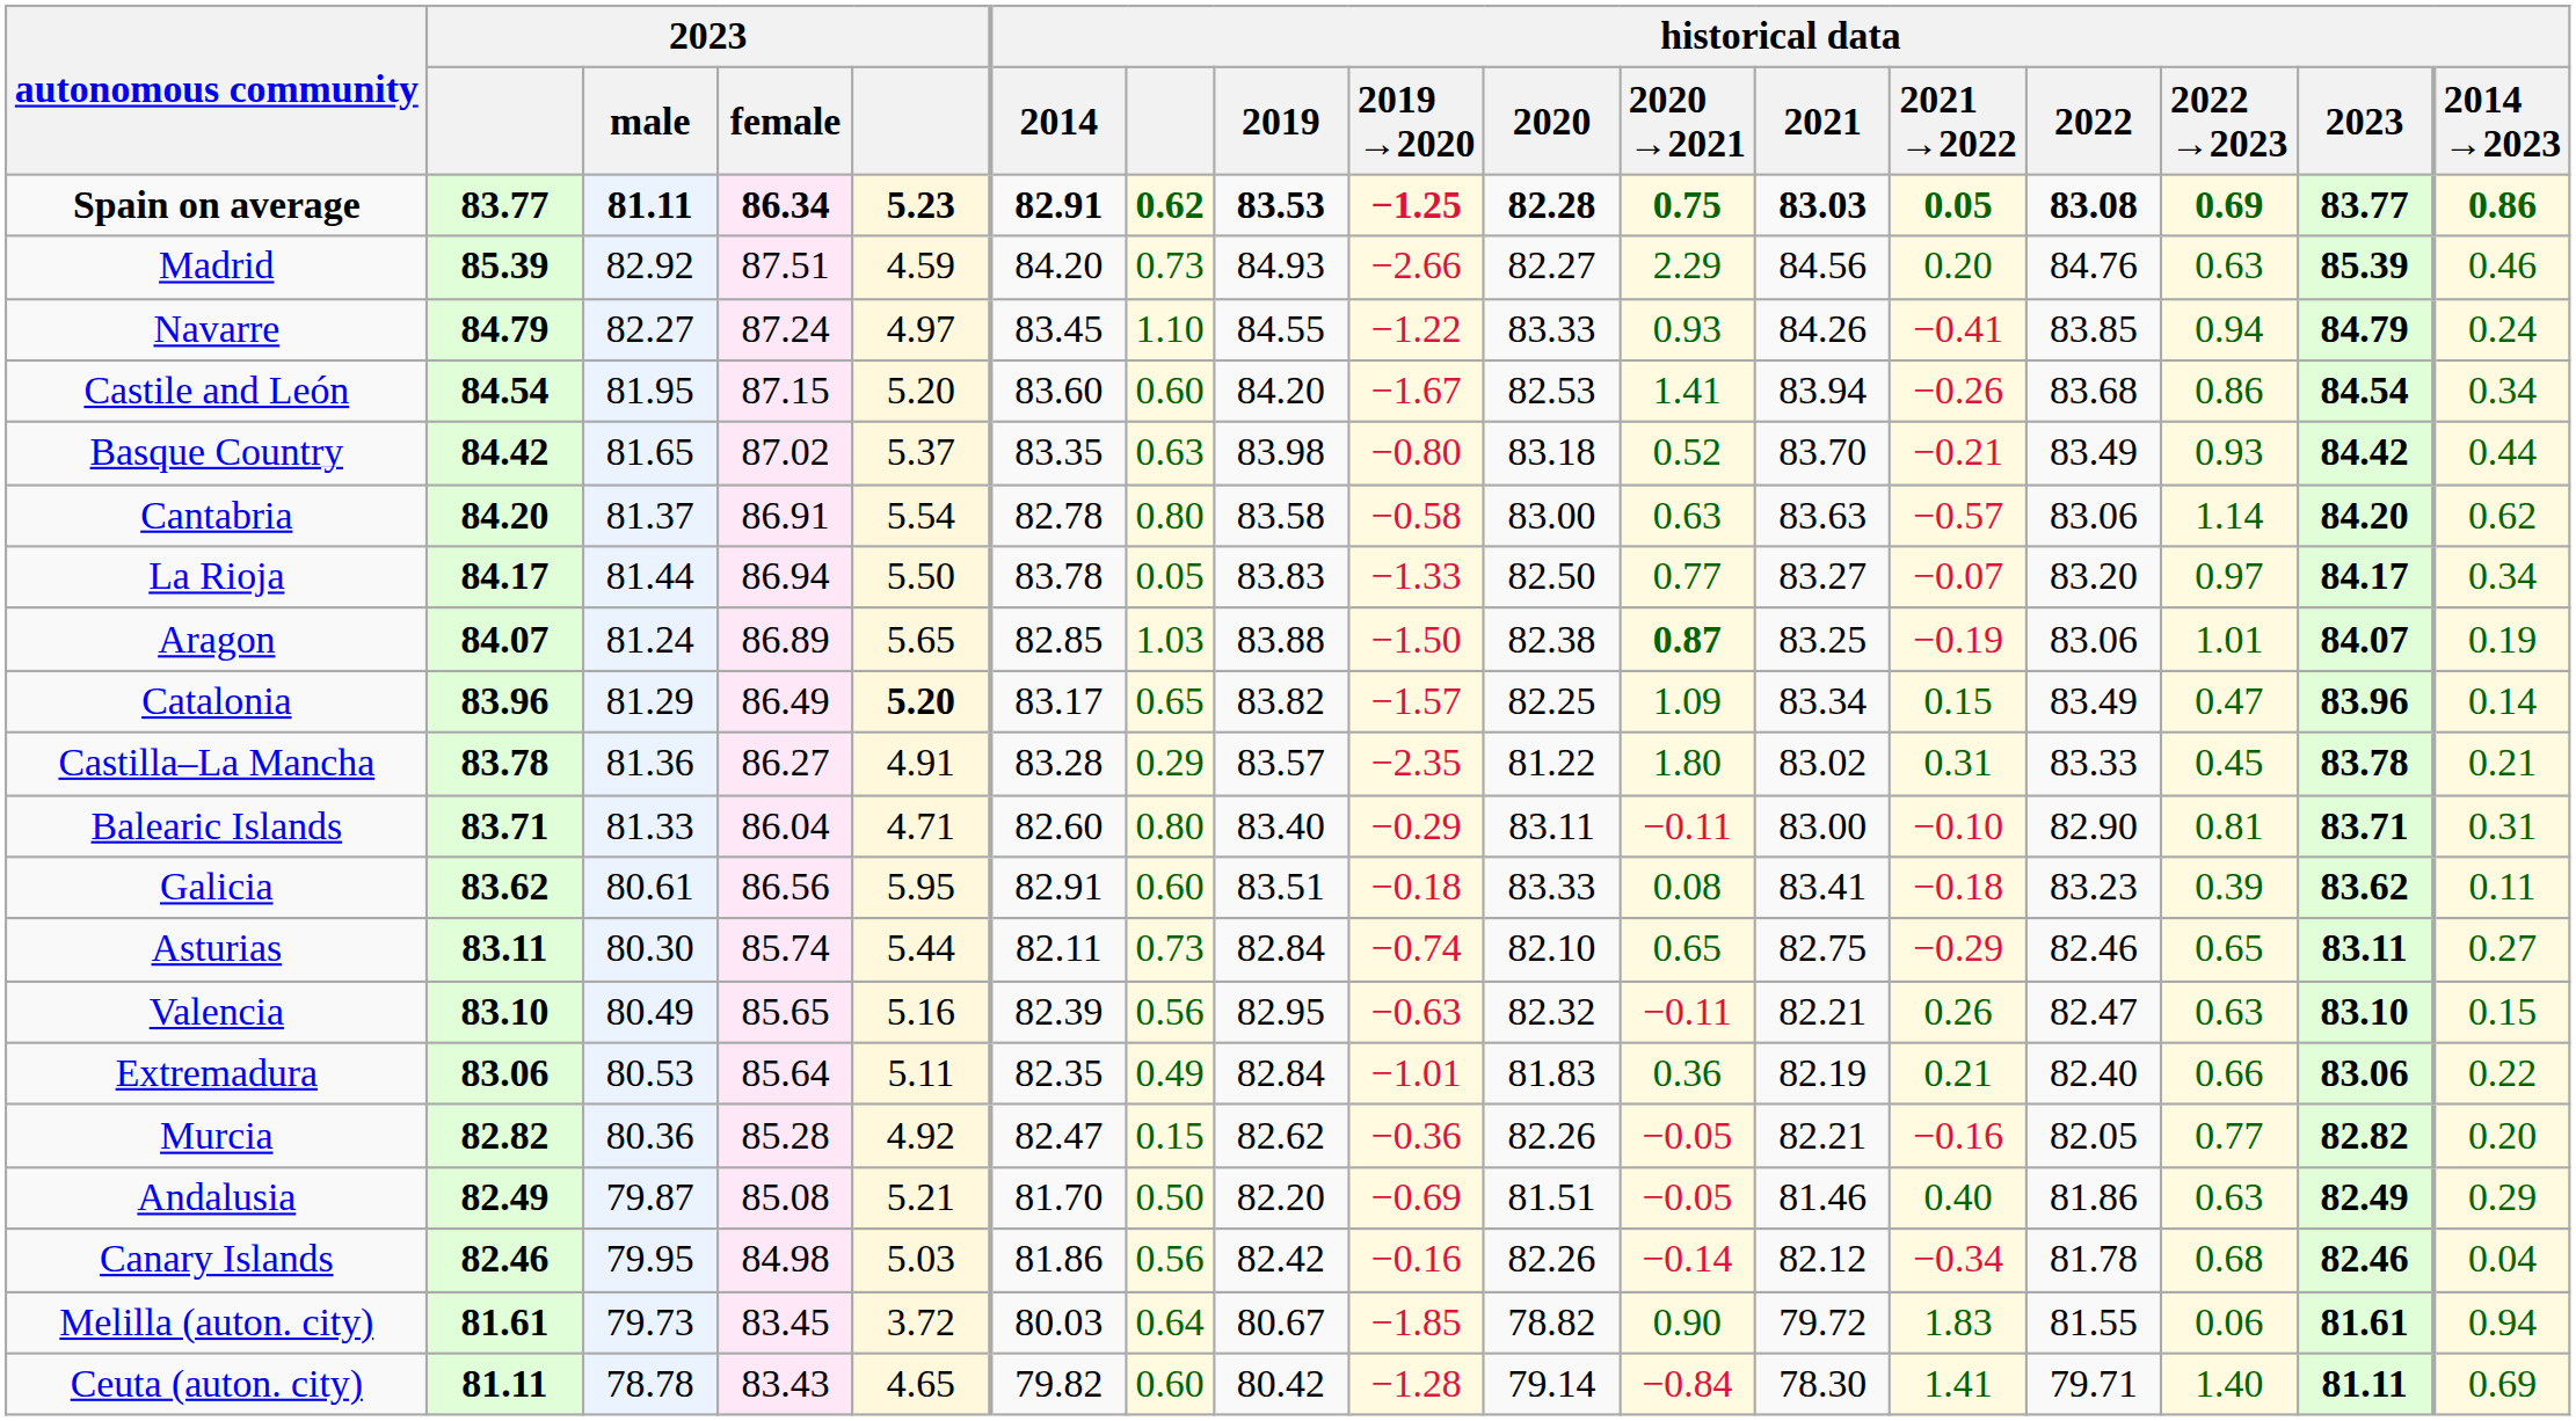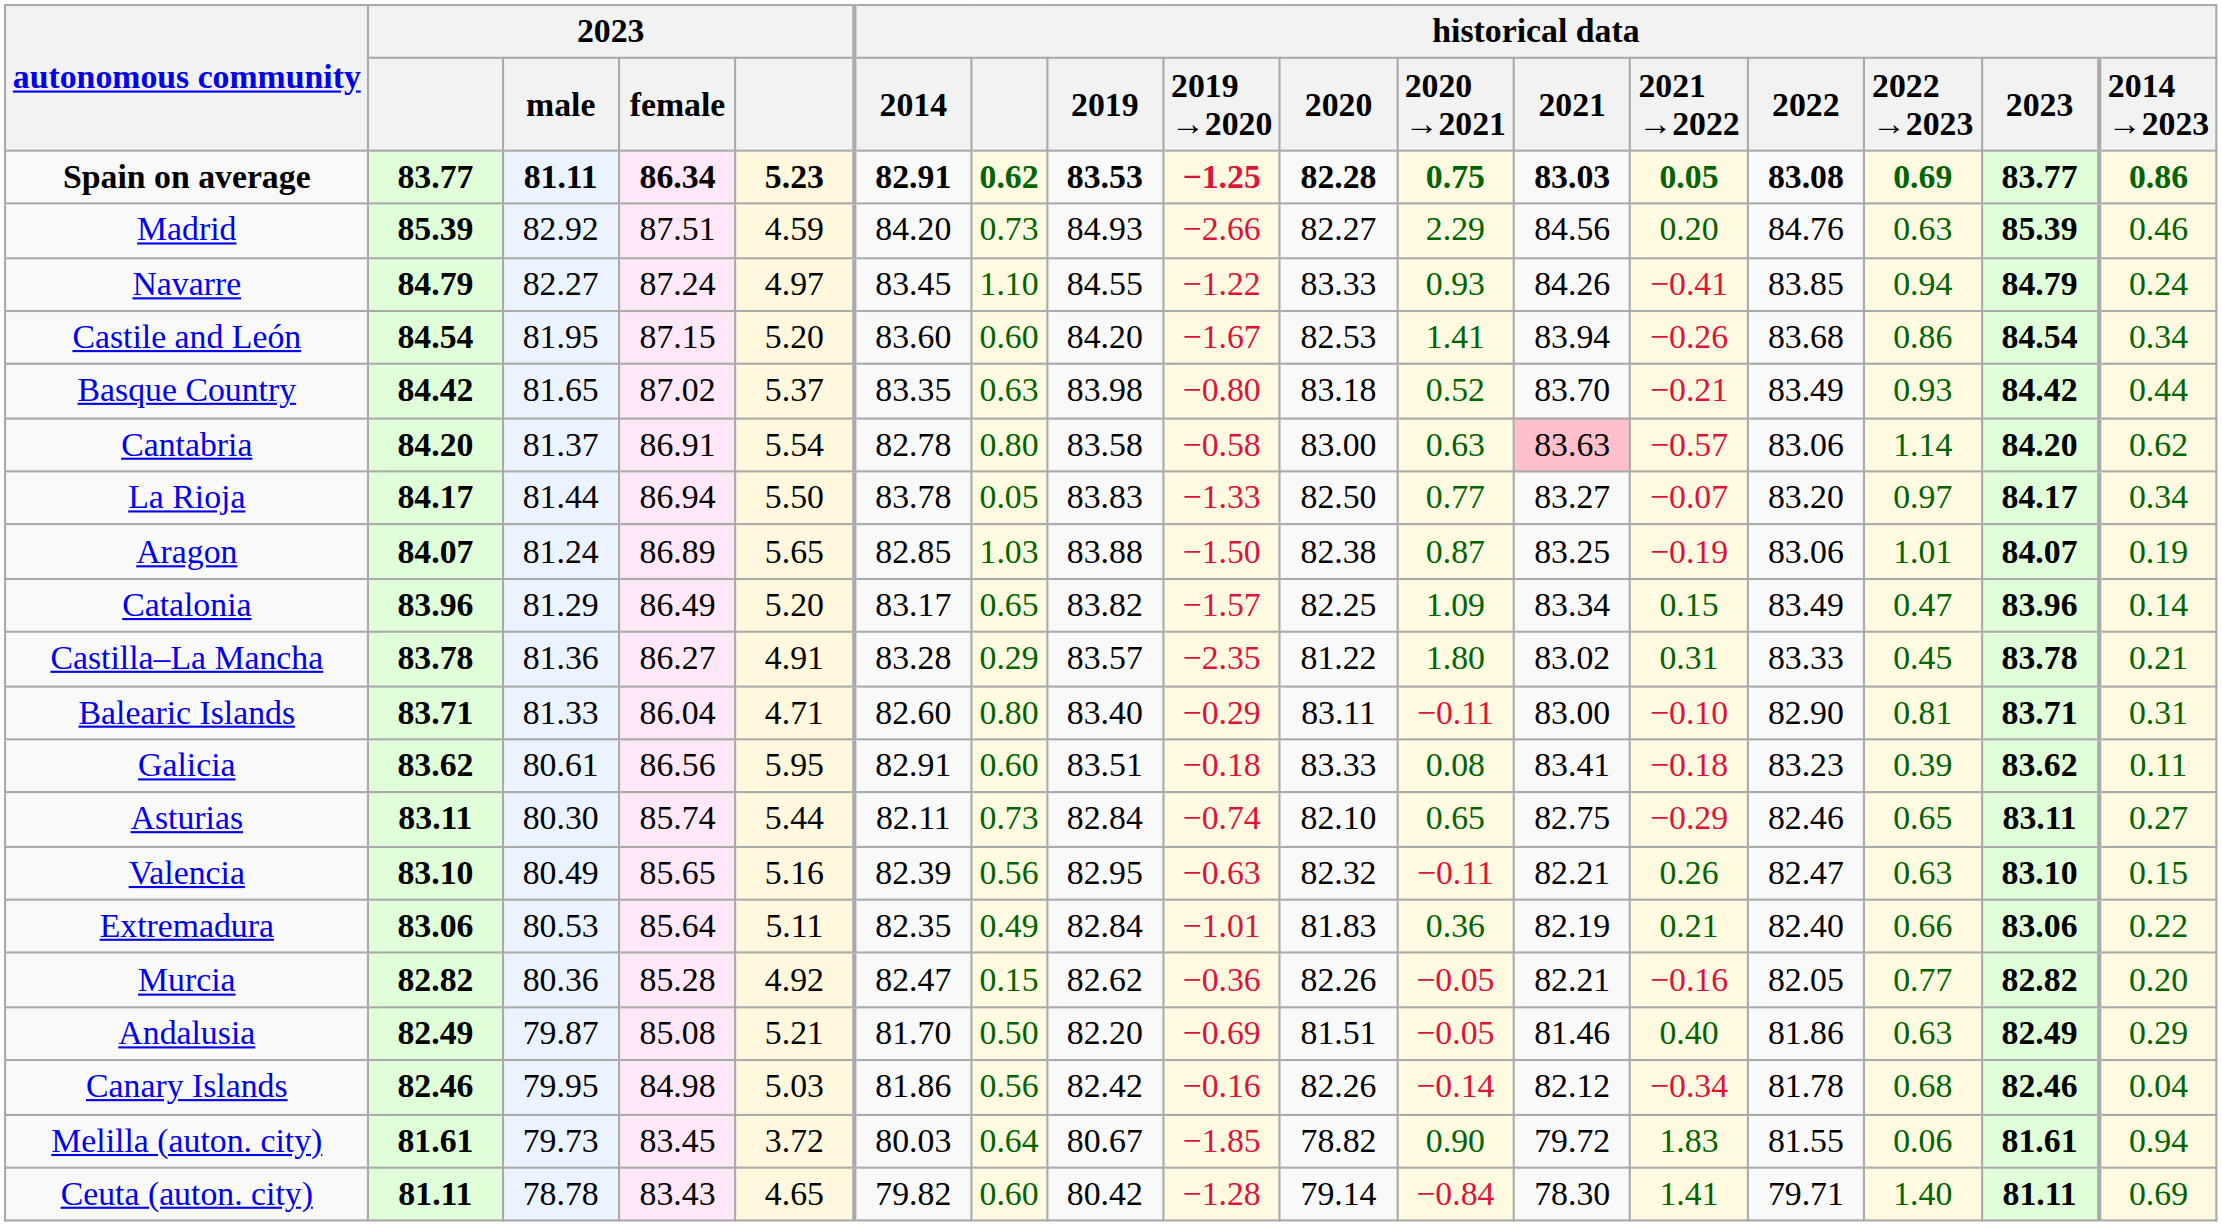Cantabria | historical data / 2021: no background -> pink background
Aragon | historical data / 2020 →2021: bold -> normal
Catalonia | column 5: bold -> normal
